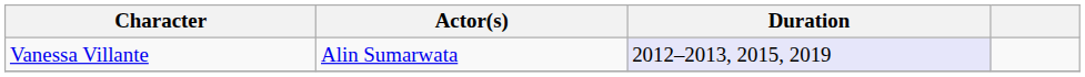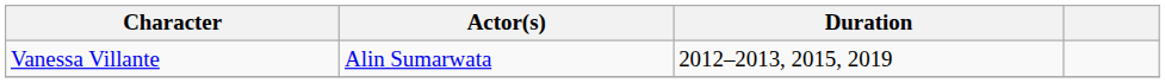Vanessa Villante | Duration: lavender background -> no background
